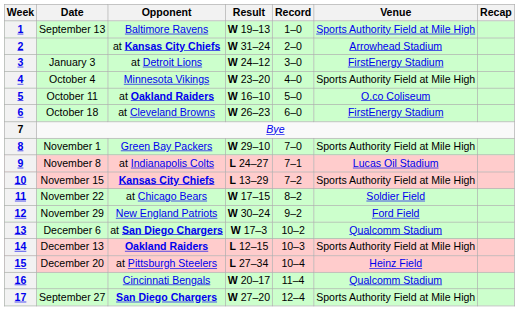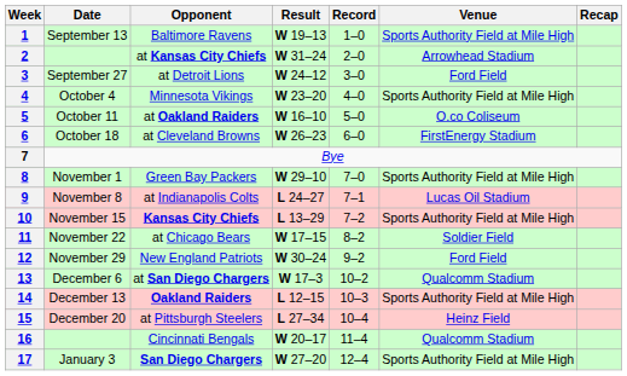3 | Date: January 3 -> September 27
3 | Venue: FirstEnergy Stadium -> Ford Field
17 | Date: September 27 -> January 3
